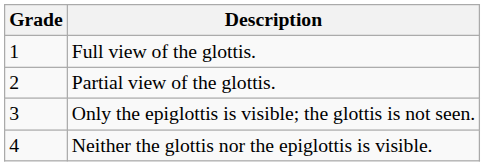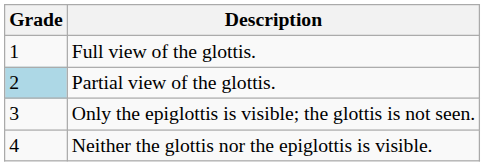Partial view of the glottis. | Grade: no background -> lightblue background
